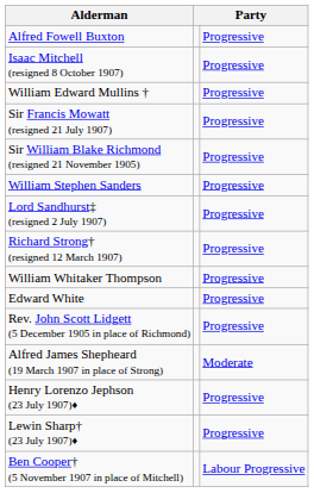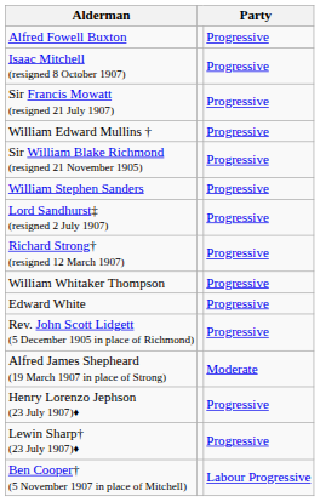rows swapped: Sir Francis Mowatt (resigned 21 July 1907) <-> William Edward Mullins †
